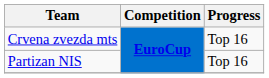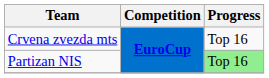Partizan NIS | Progress: no background -> lightgreen background
